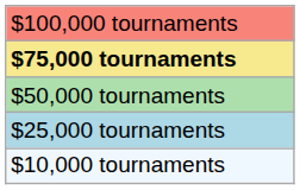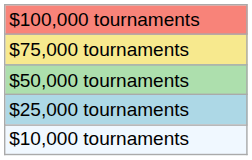row 2 | column 1: bold -> normal
